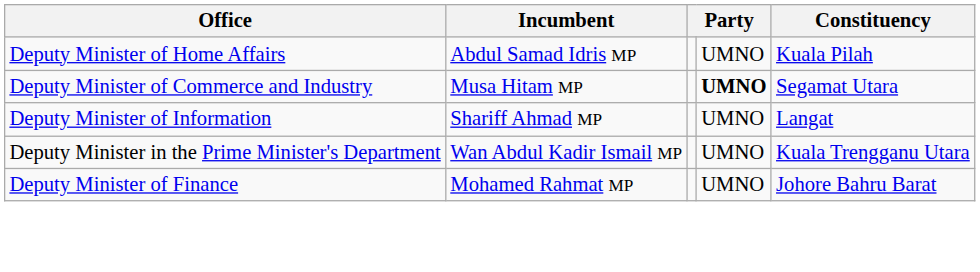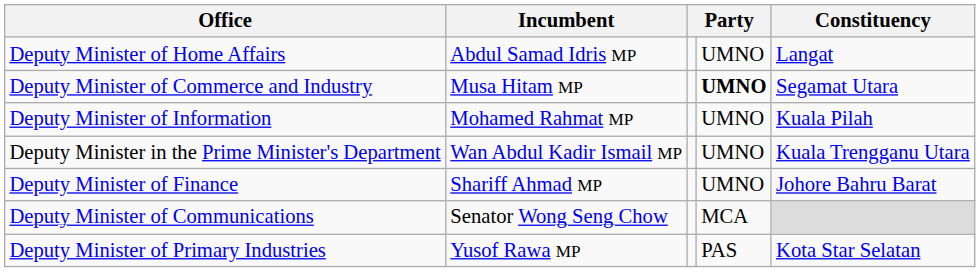Deputy Minister of Home Affairs | Constituency: Kuala Pilah -> Langat
Deputy Minister of Information | Incumbent: Shariff Ahmad MP -> Mohamed Rahmat MP
Deputy Minister of Information | Constituency: Langat -> Kuala Pilah
Deputy Minister of Finance | Incumbent: Mohamed Rahmat MP -> Shariff Ahmad MP
+ row: Deputy Minister of Communications | Senator Wong Seng Chow | MCA
+ row: Deputy Minister of Primary Industries | Yusof Rawa MP | PAS | Kota Star Selatan
